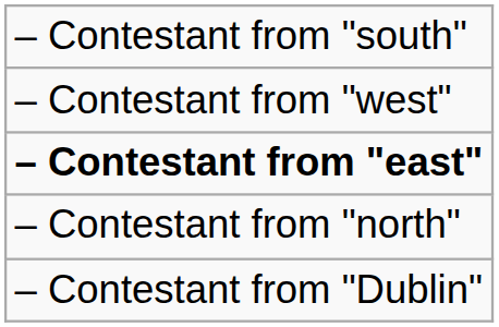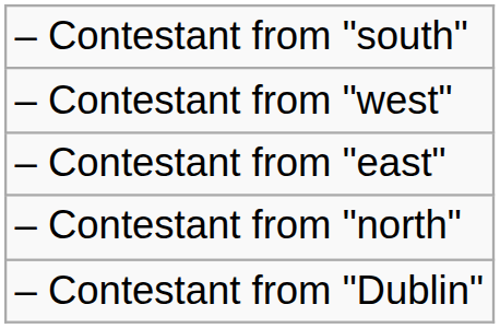row 3 | column 1: bold -> normal
